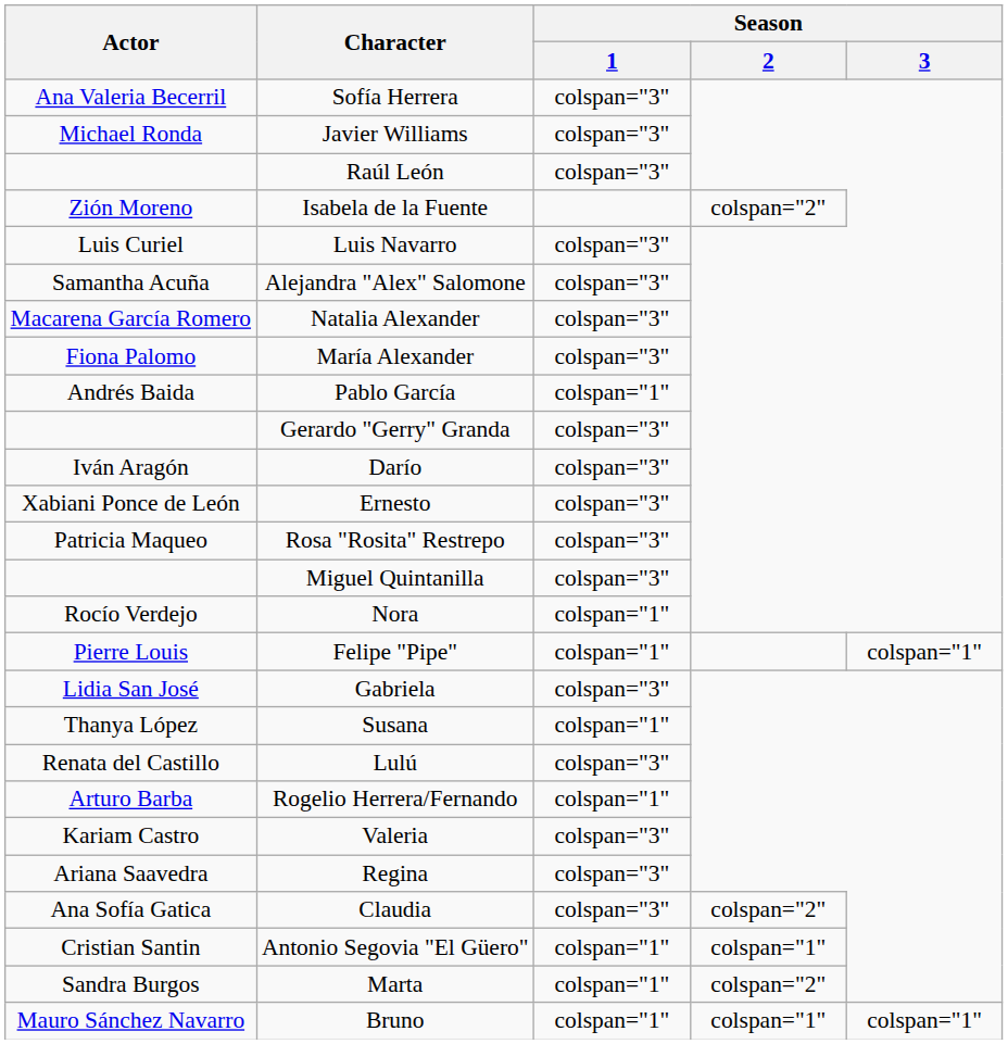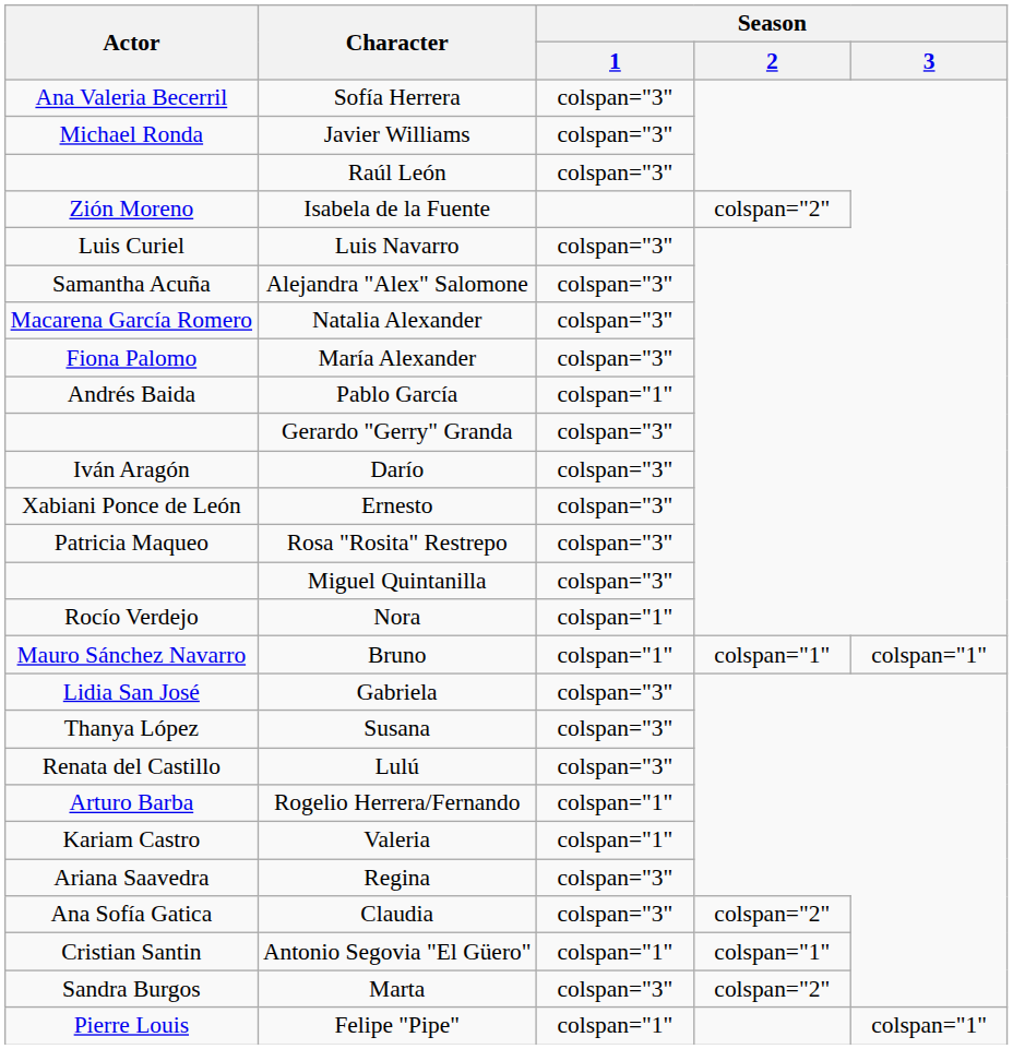rows swapped: Bruno <-> Felipe "Pipe"
Susana | Season / 1: colspan="1" -> colspan="3"
Valeria | Season / 1: colspan="3" -> colspan="1"
Marta | Season / 1: colspan="1" -> colspan="3"
